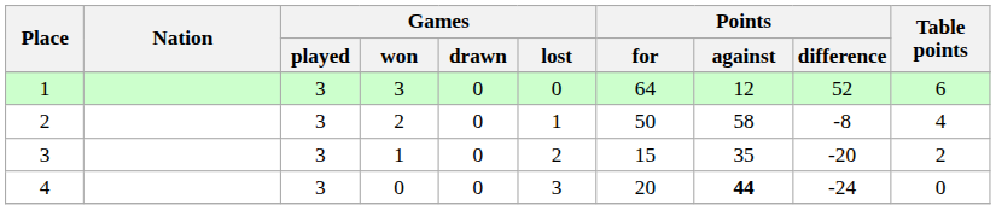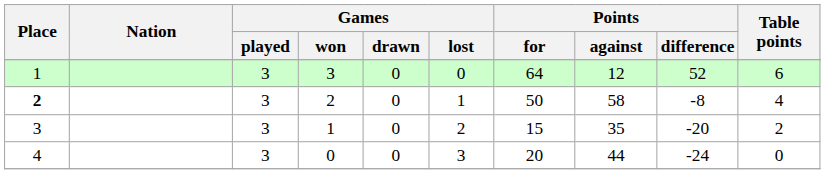row 4 | Place: normal -> bold
row 6 | Points / against: bold -> normal
